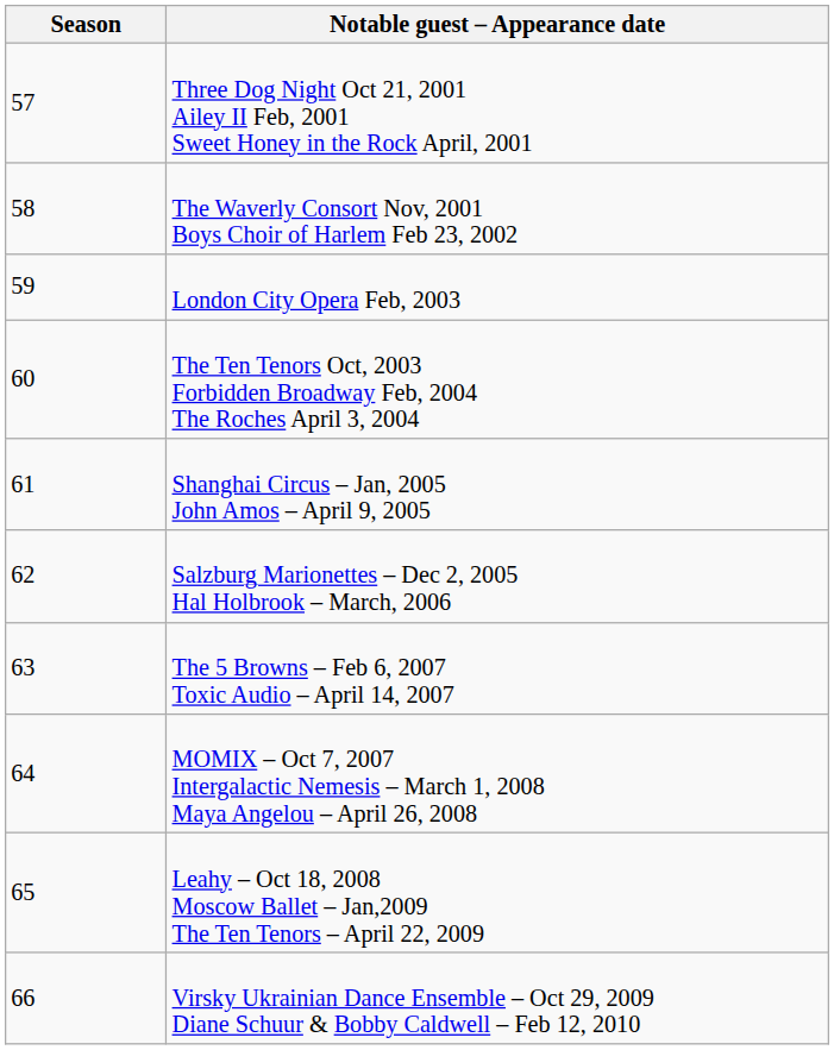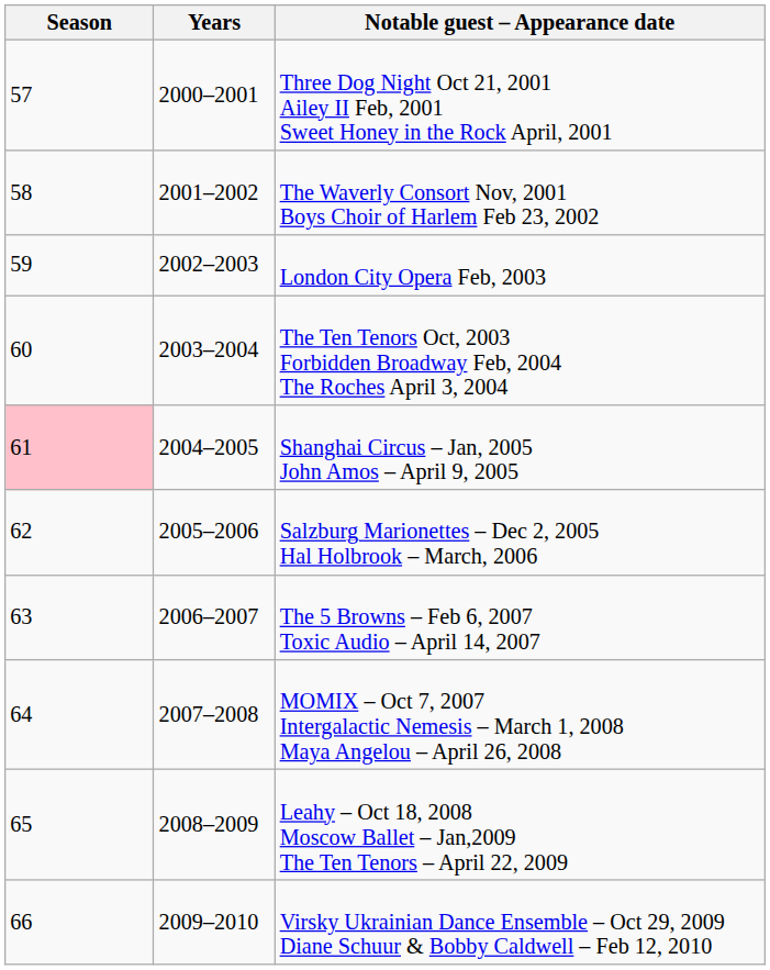+ column: Years | 2000–2001 | 2001–2002 | 2002–2003 | 2003–2004 | 2004–2005 | 2005–2006 | 2006–2007 | 2007–2008 | 2008–2009 | 2009–2010
Shanghai Circus – Jan, 2005 John Amos – April 9, 2005 | Season: no background -> pink background
